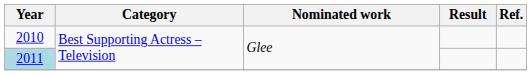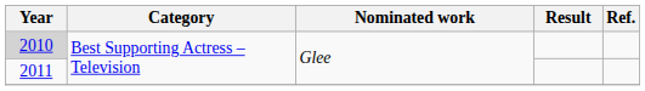2010 | Year: no background -> lightgrey background
2011 | Year: lightblue background -> no background
